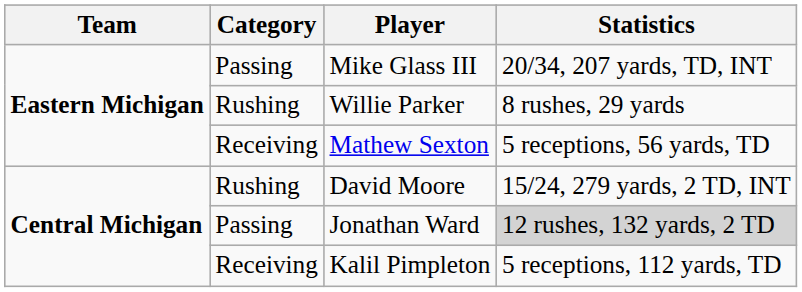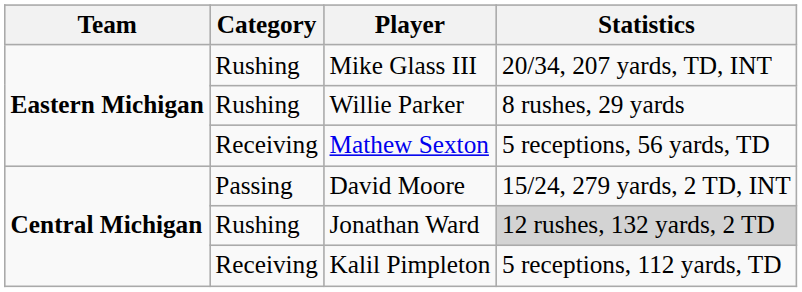Mike Glass III | Category: Passing -> Rushing
David Moore | Category: Rushing -> Passing
Jonathan Ward | Category: Passing -> Rushing
